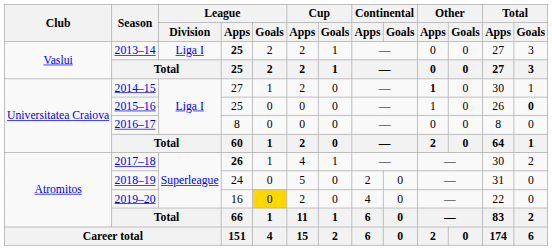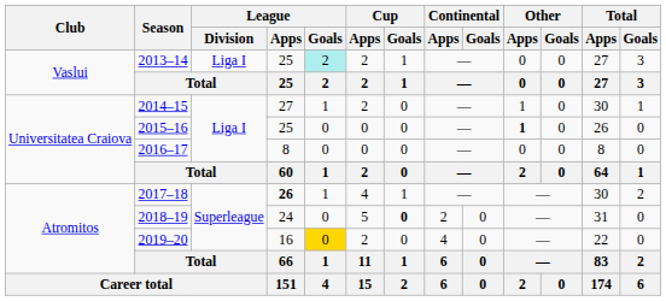2013–14 | League / Apps: bold -> normal
2013–14 | League / Goals: no background -> paleturquoise background
2014–15 | Other / Apps: bold -> normal
2015–16 | Other / Apps: normal -> bold
2015–16 | Total / Goals: bold -> normal
2018–19 | Cup / Goals: normal -> bold
